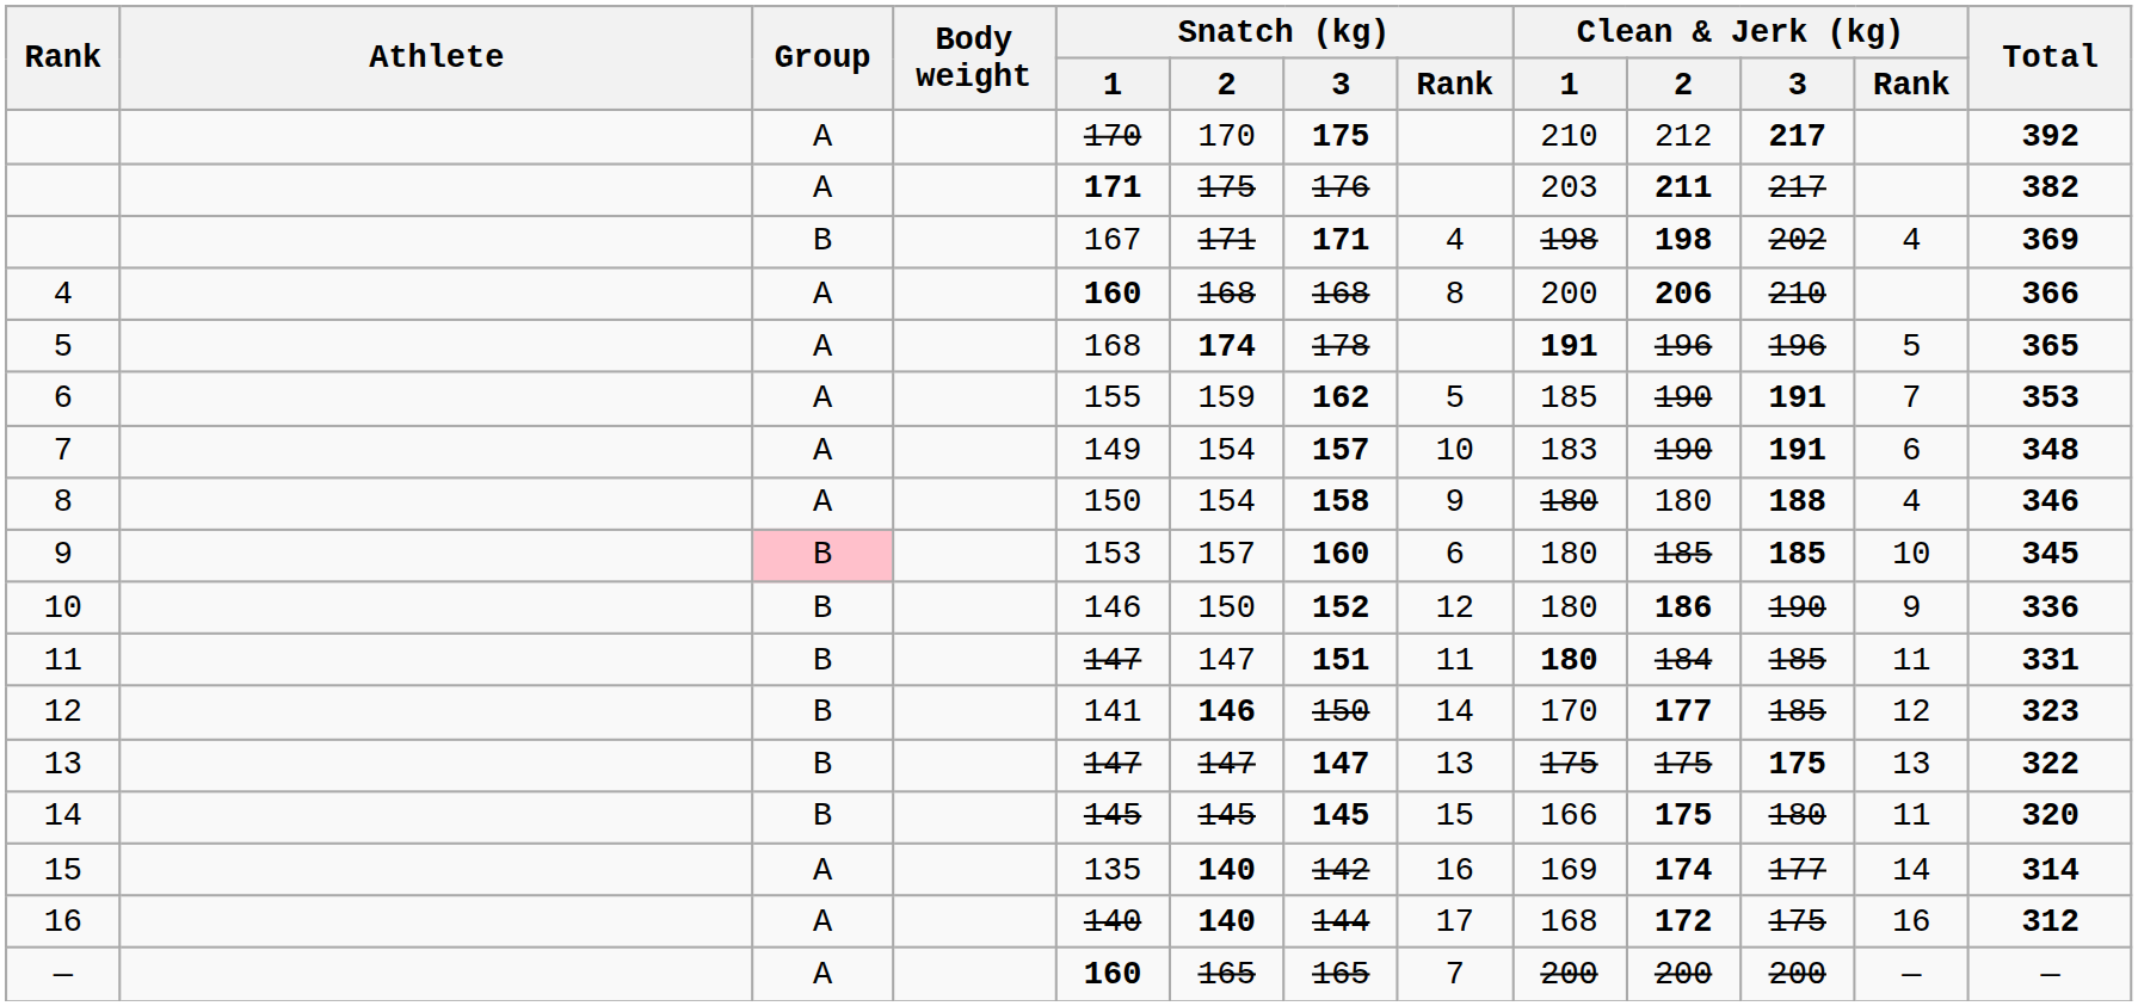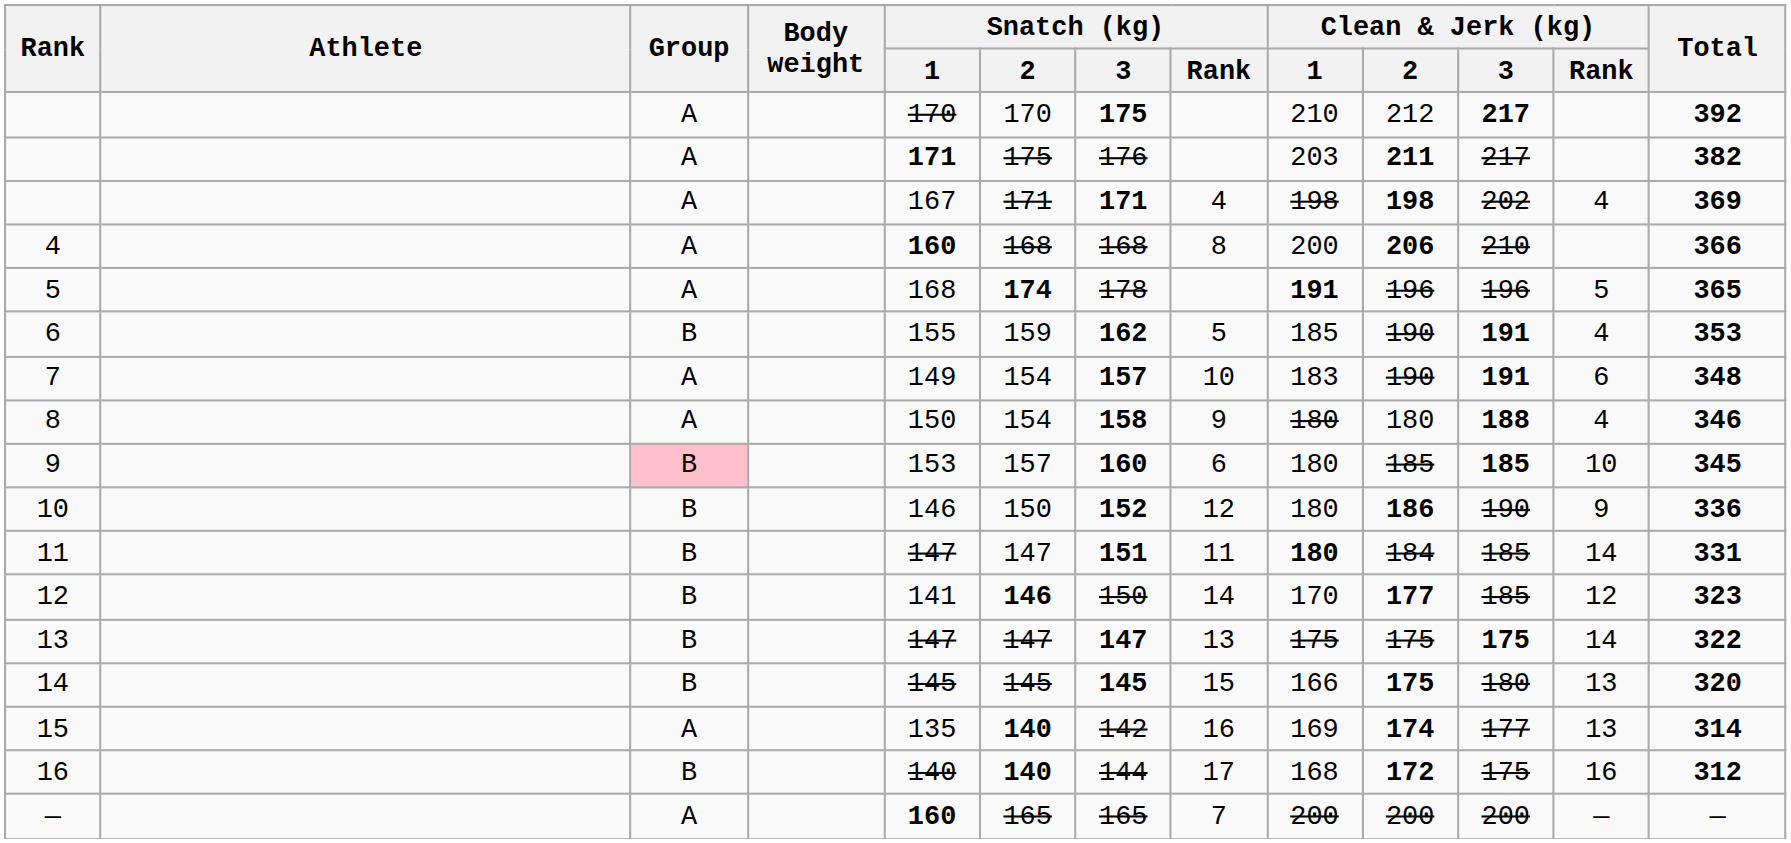row 5 | Group: B -> A
row 8 | Group: A -> B
row 8 | Clean & Jerk (kg) / Rank: 7 -> 4
row 13 | Clean & Jerk (kg) / Rank: 11 -> 14
row 15 | Clean & Jerk (kg) / Rank: 13 -> 14
row 16 | Clean & Jerk (kg) / Rank: 11 -> 13
row 17 | Clean & Jerk (kg) / Rank: 14 -> 13
row 18 | Group: A -> B
